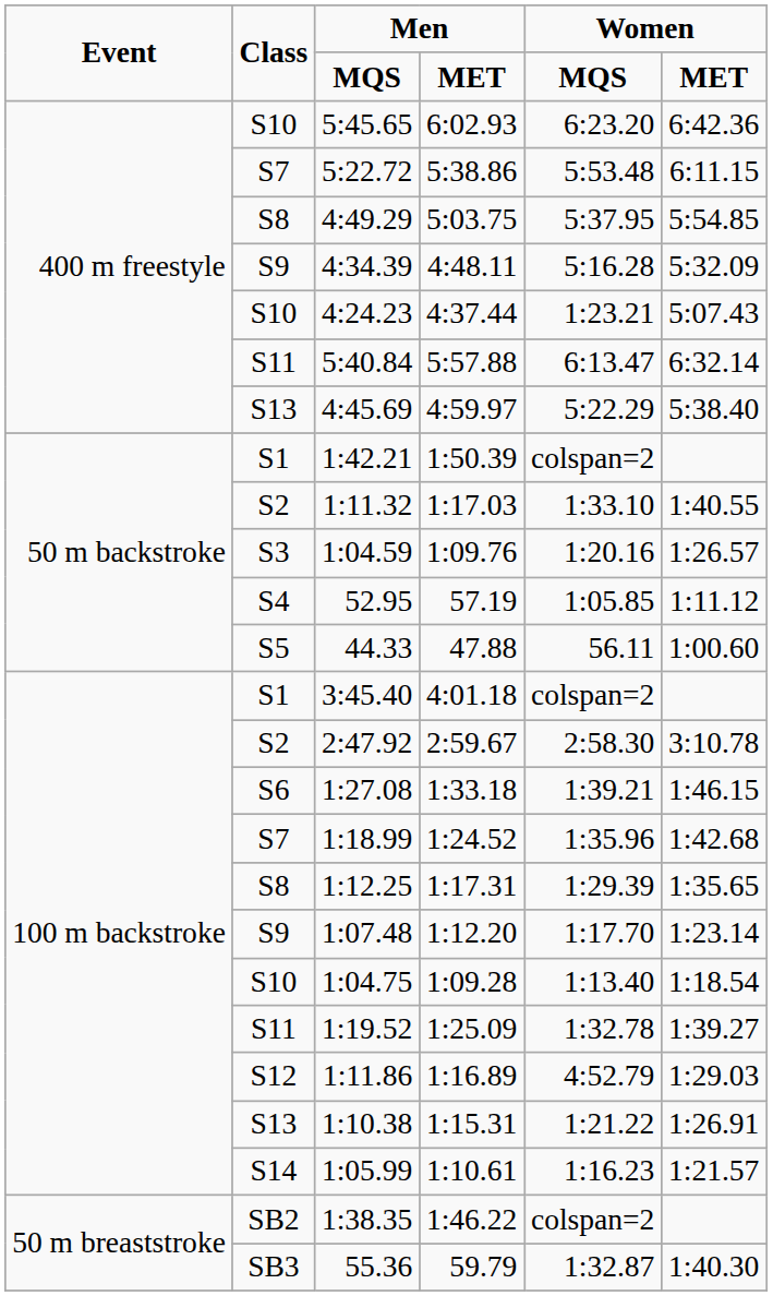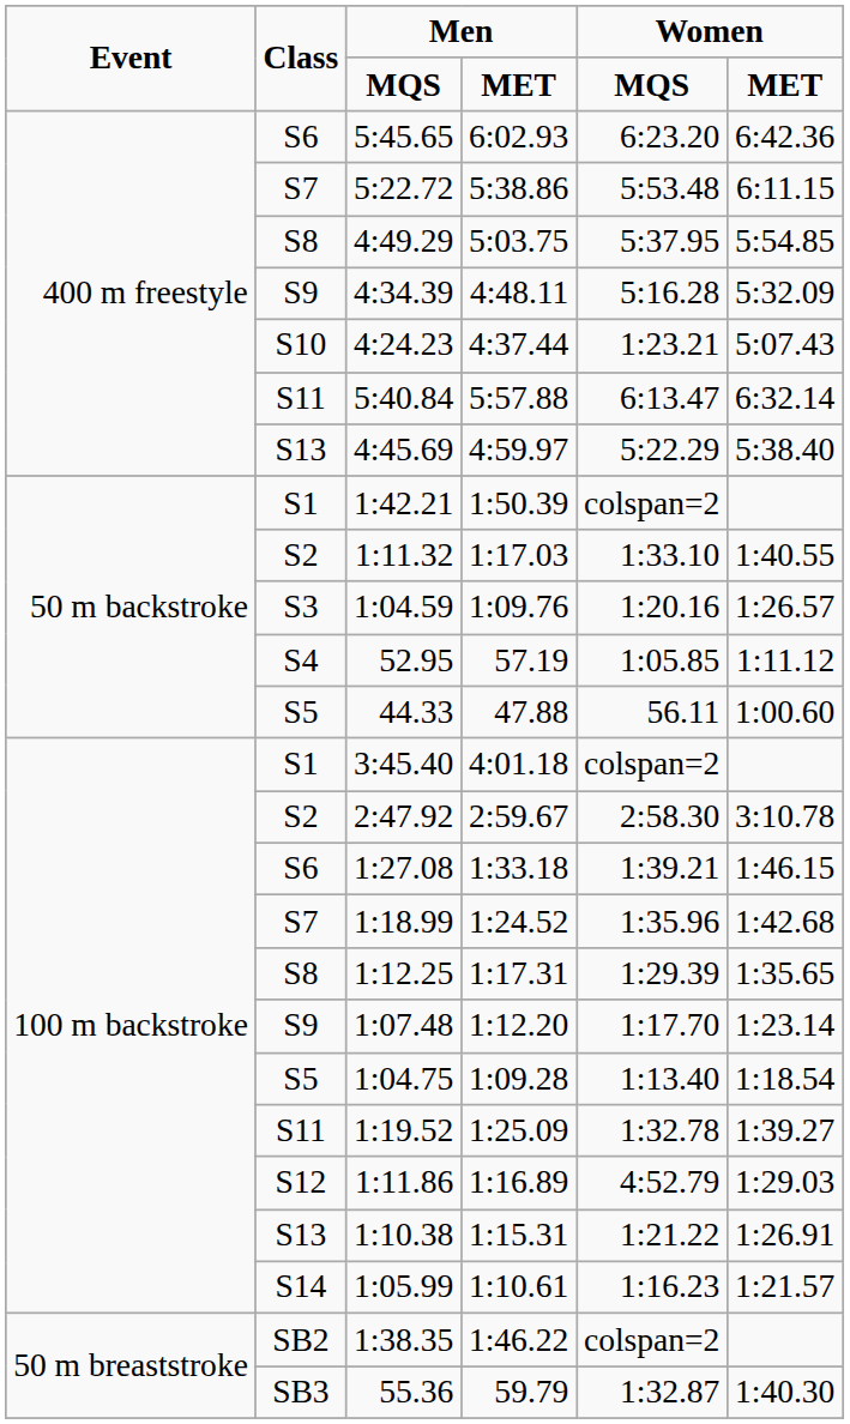5:45.65 | Class: S10 -> S6
1:04.75 | Class: S10 -> S5
